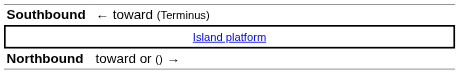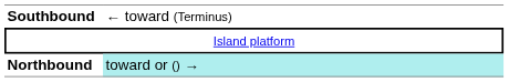Northbound | column 2: no background -> paleturquoise background
